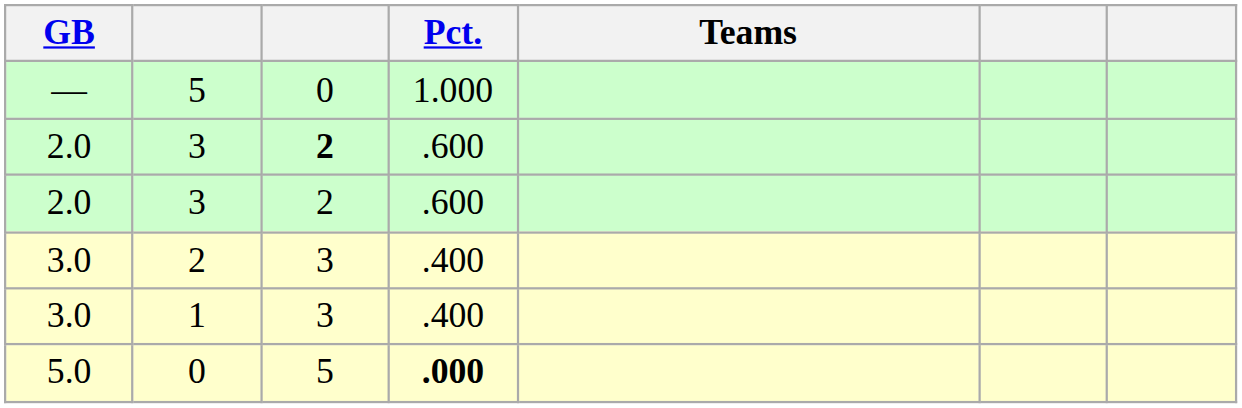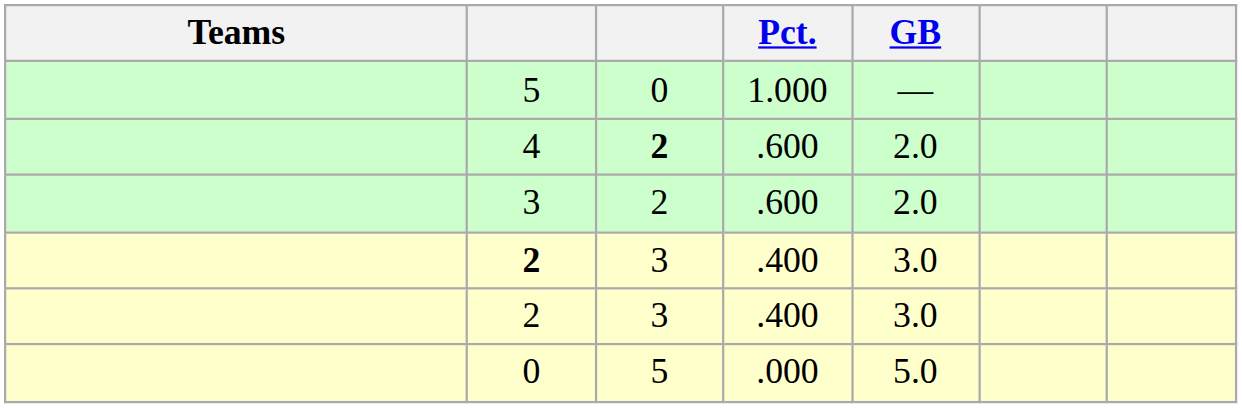columns swapped: Teams <-> GB
row 3 | column 2: 3 -> 4
row 5 | column 2: normal -> bold
row 6 | column 2: 1 -> 2
row 7 | Pct.: bold -> normal
